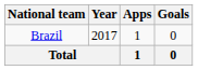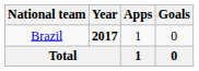Brazil | Year: normal -> bold
